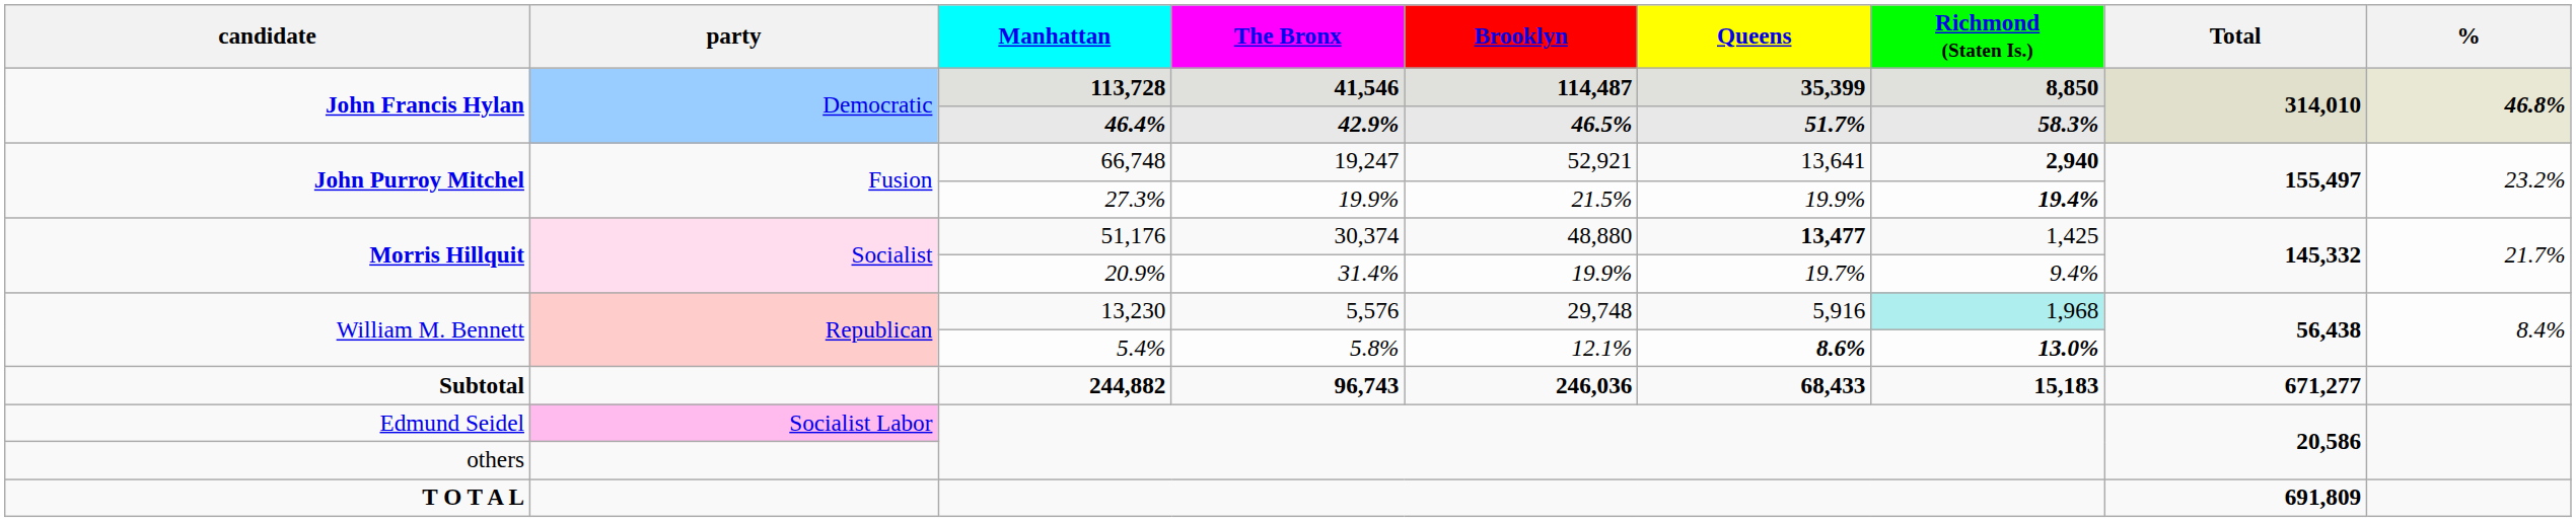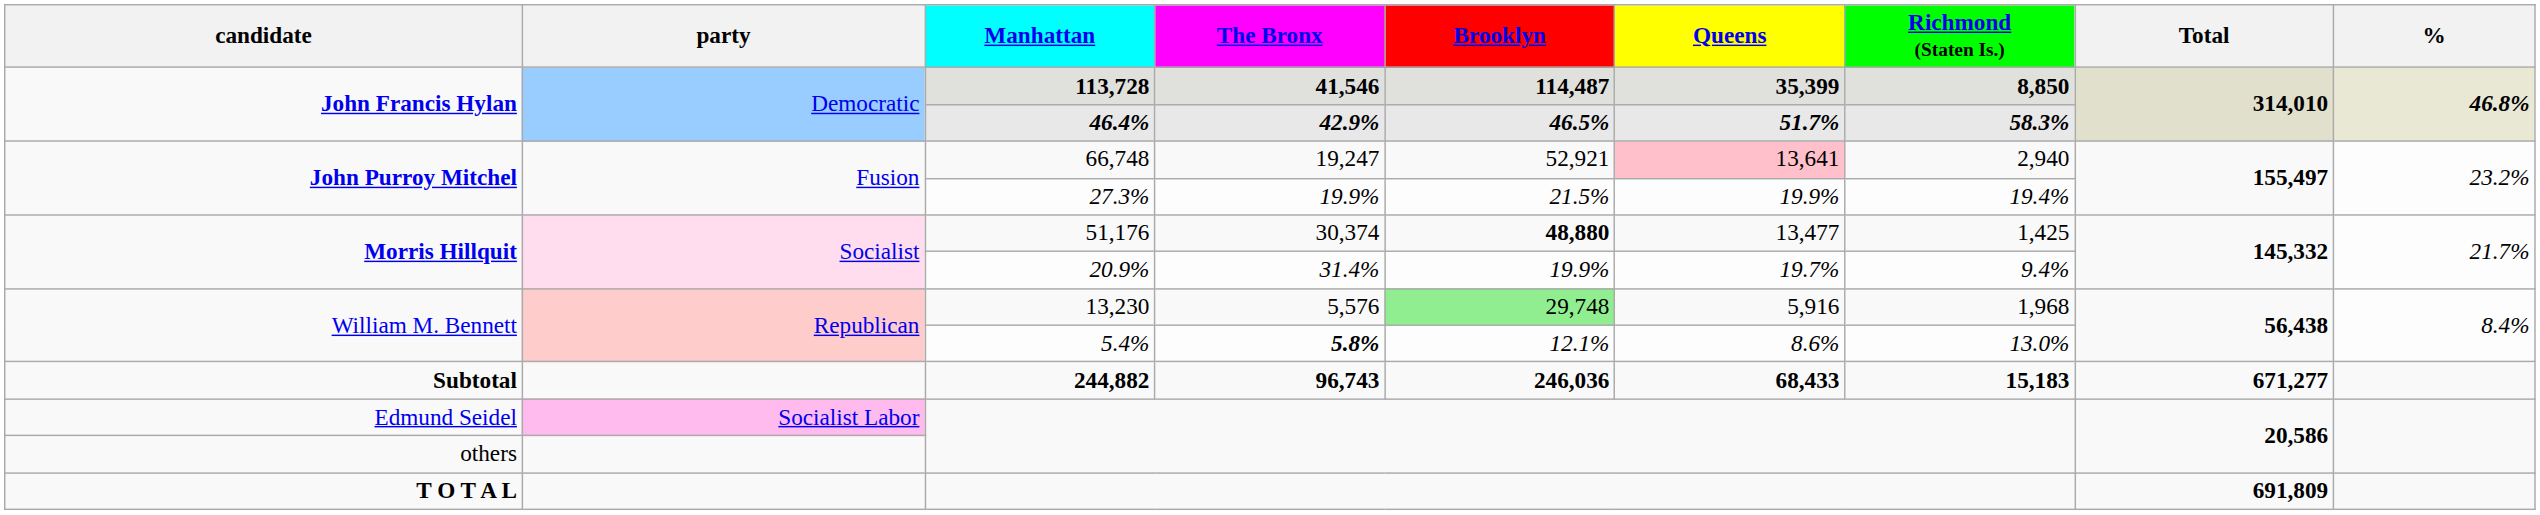66,748 | Queens: no background -> pink background
66,748 | Richmond (Staten Is.): bold -> normal
27.3% | Richmond (Staten Is.): bold -> normal
51,176 | Brooklyn: normal -> bold
51,176 | Queens: bold -> normal
13,230 | Brooklyn: no background -> lightgreen background
13,230 | Richmond (Staten Is.): paleturquoise background -> no background
5.4% | The Bronx: normal -> bold
5.4% | Queens: bold -> normal
5.4% | Richmond (Staten Is.): bold -> normal
